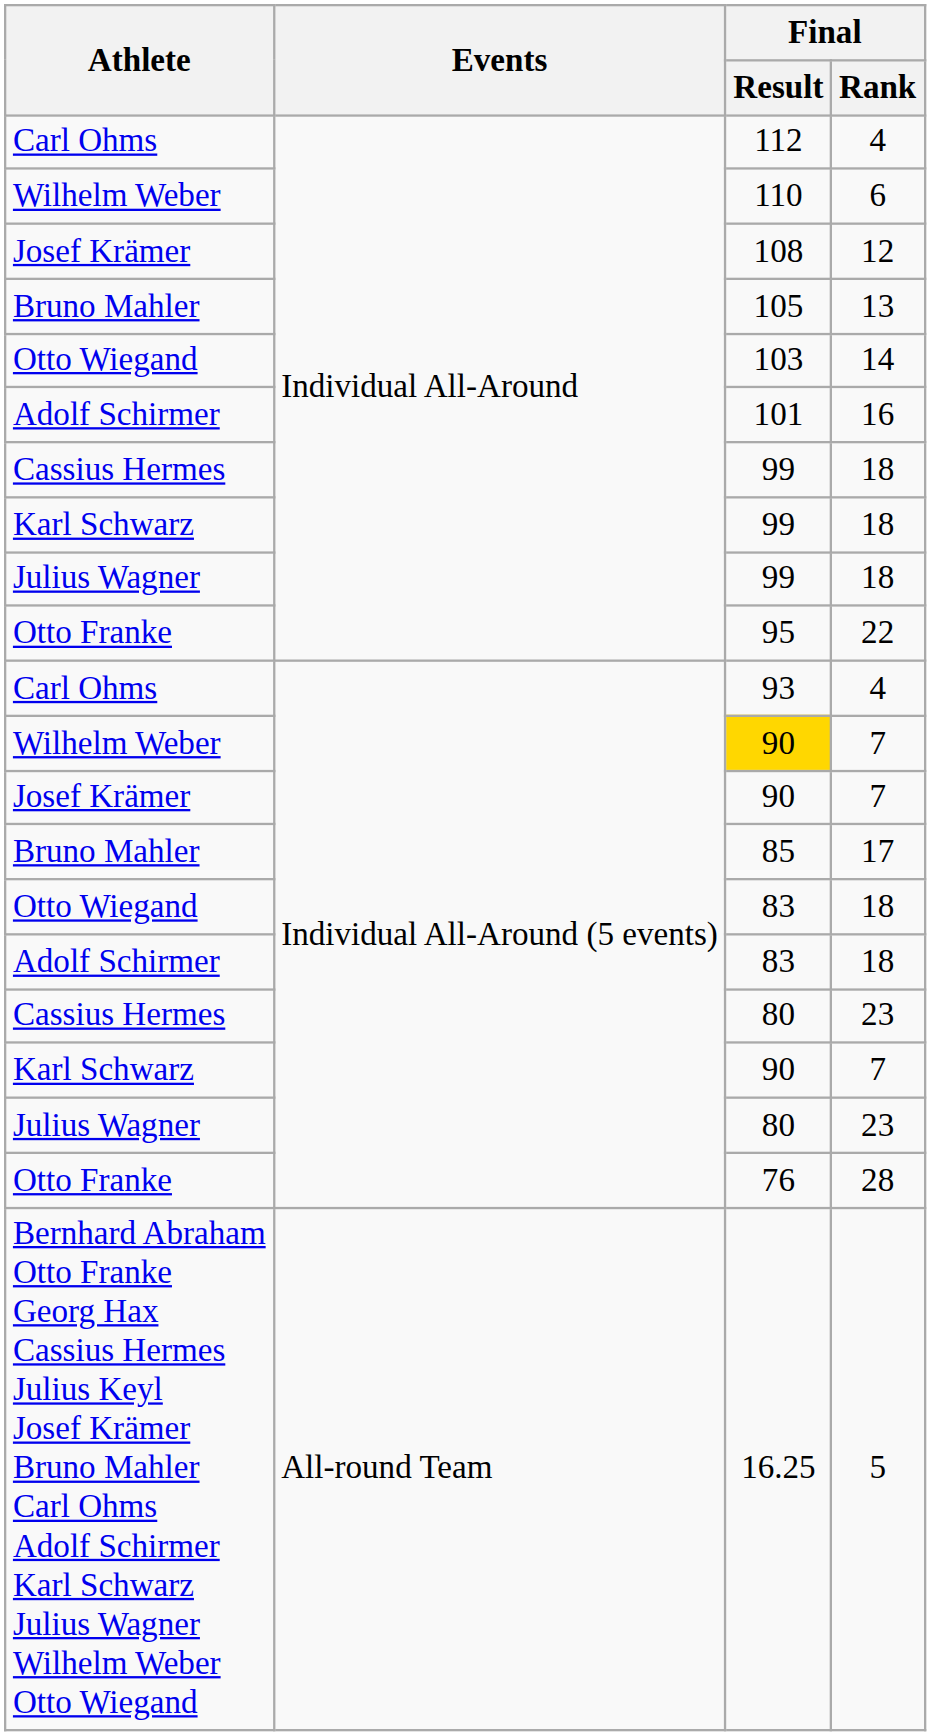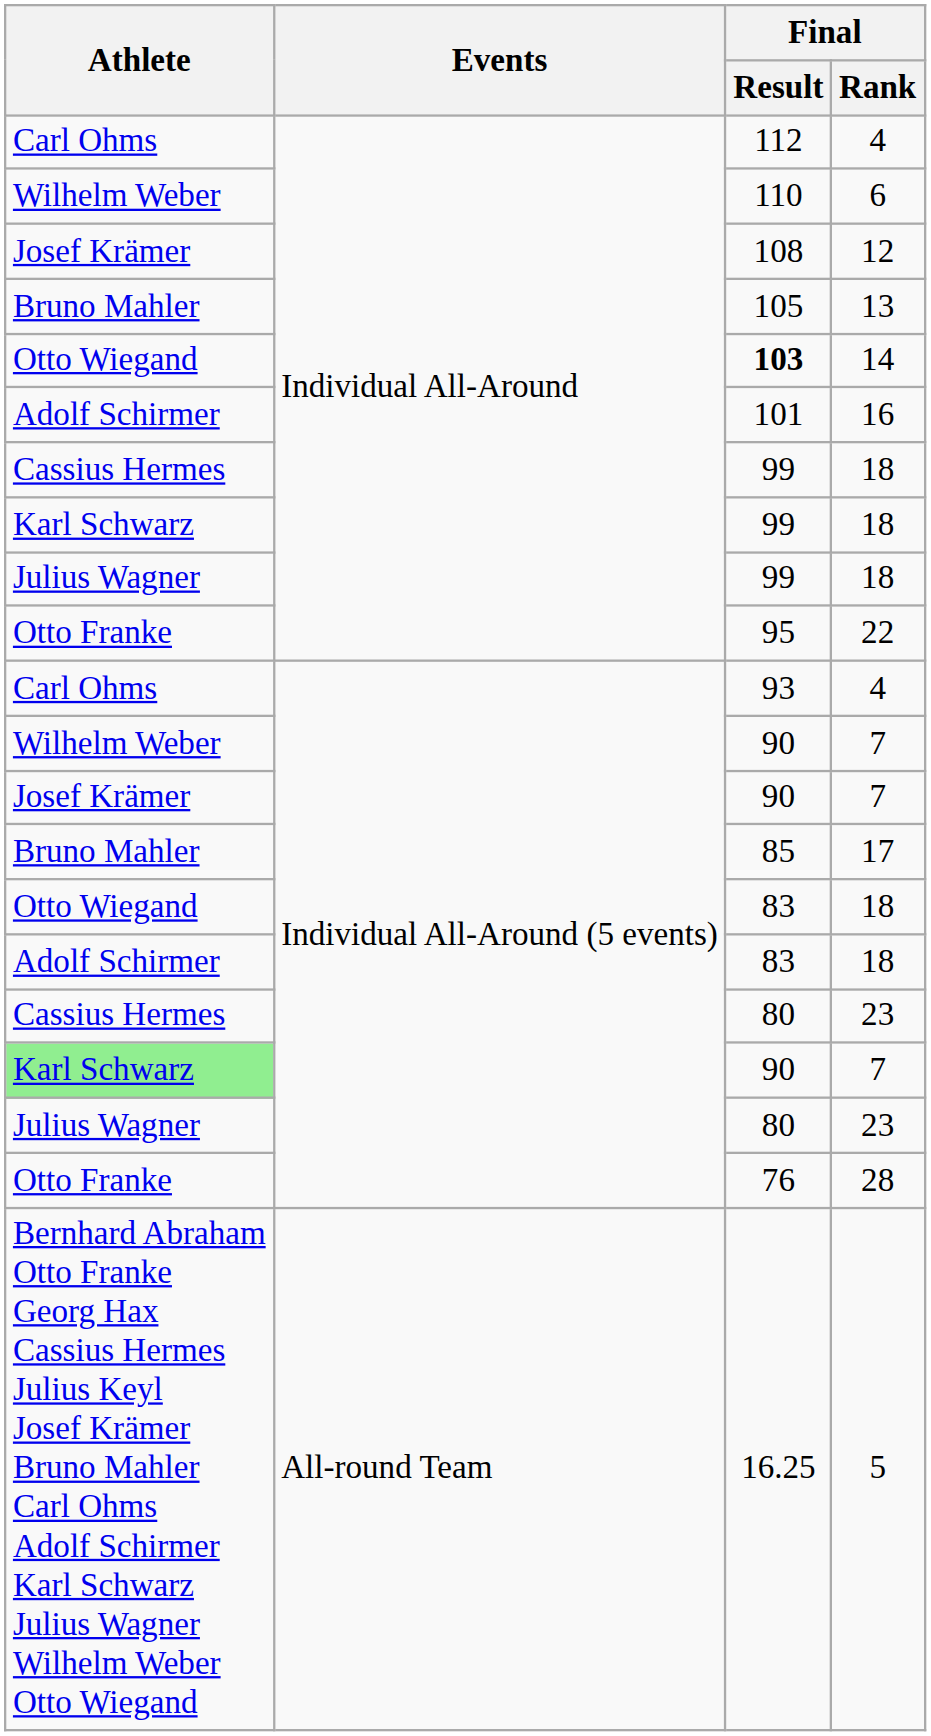row 7 | Final / Result: normal -> bold
row 14 | Final / Result: gold background -> no background
row 20 | Athlete: no background -> lightgreen background
